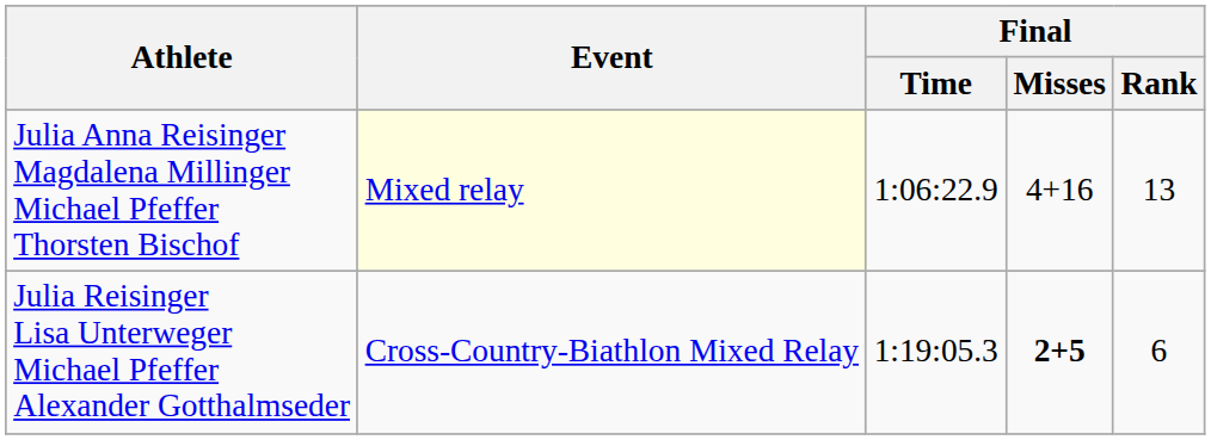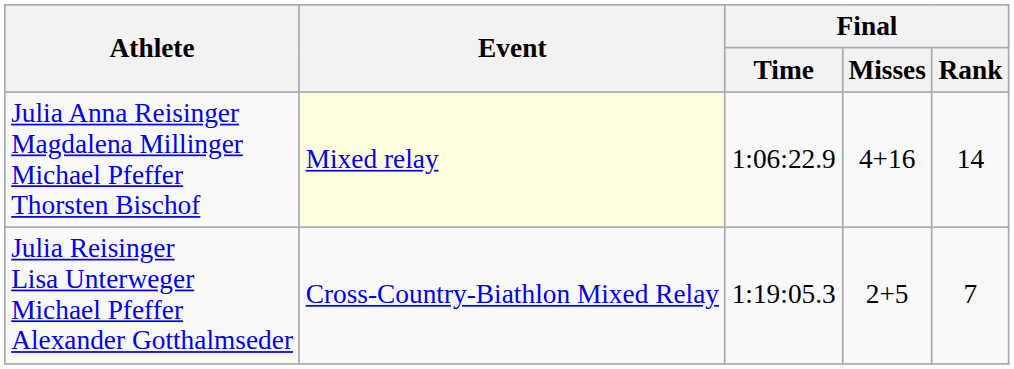row 3 | Final / Rank: 13 -> 14
row 4 | Final / Misses: bold -> normal
row 4 | Final / Rank: 6 -> 7
